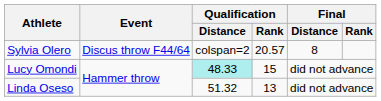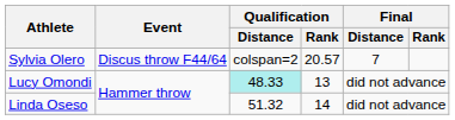Sylvia Olero | Final / Distance: 8 -> 7
Lucy Omondi | Qualification / Rank: 15 -> 13
Linda Oseso | Qualification / Rank: 13 -> 14
